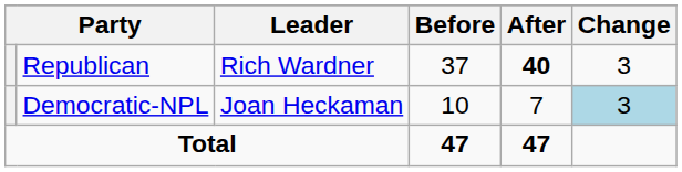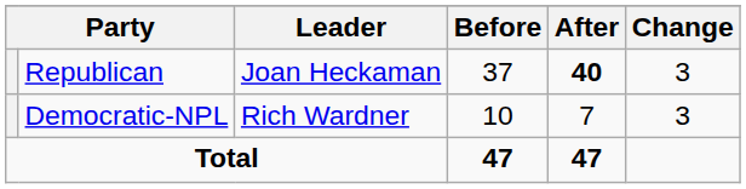Republican | Leader: Rich Wardner -> Joan Heckaman
Democratic-NPL | Leader: Joan Heckaman -> Rich Wardner
Democratic-NPL | Change: lightblue background -> no background
